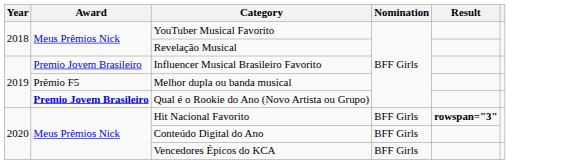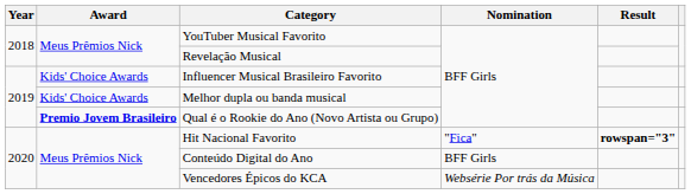Influencer Musical Brasileiro Favorito | Award: Premio Jovem Brasileiro -> Kids' Choice Awards
Melhor dupla ou banda musical | Award: Prêmio F5 -> Kids' Choice Awards
Hit Nacional Favorito | Nomination: BFF Girls -> "Fica"
Vencedores Épicos do KCA | Nomination: BFF Girls -> Websérie Por trás da Música
